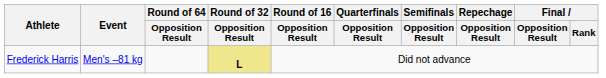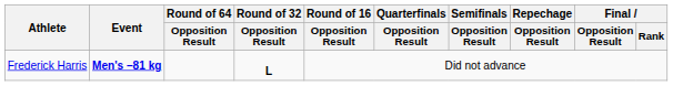Frederick Harris | Event: normal -> bold
Frederick Harris | Round of 32 / Opposition Result: khaki background -> no background
